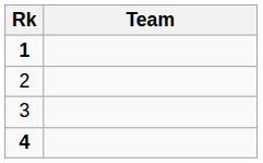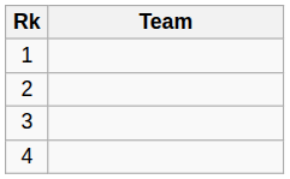1 | Rk: bold -> normal
4 | Rk: bold -> normal
